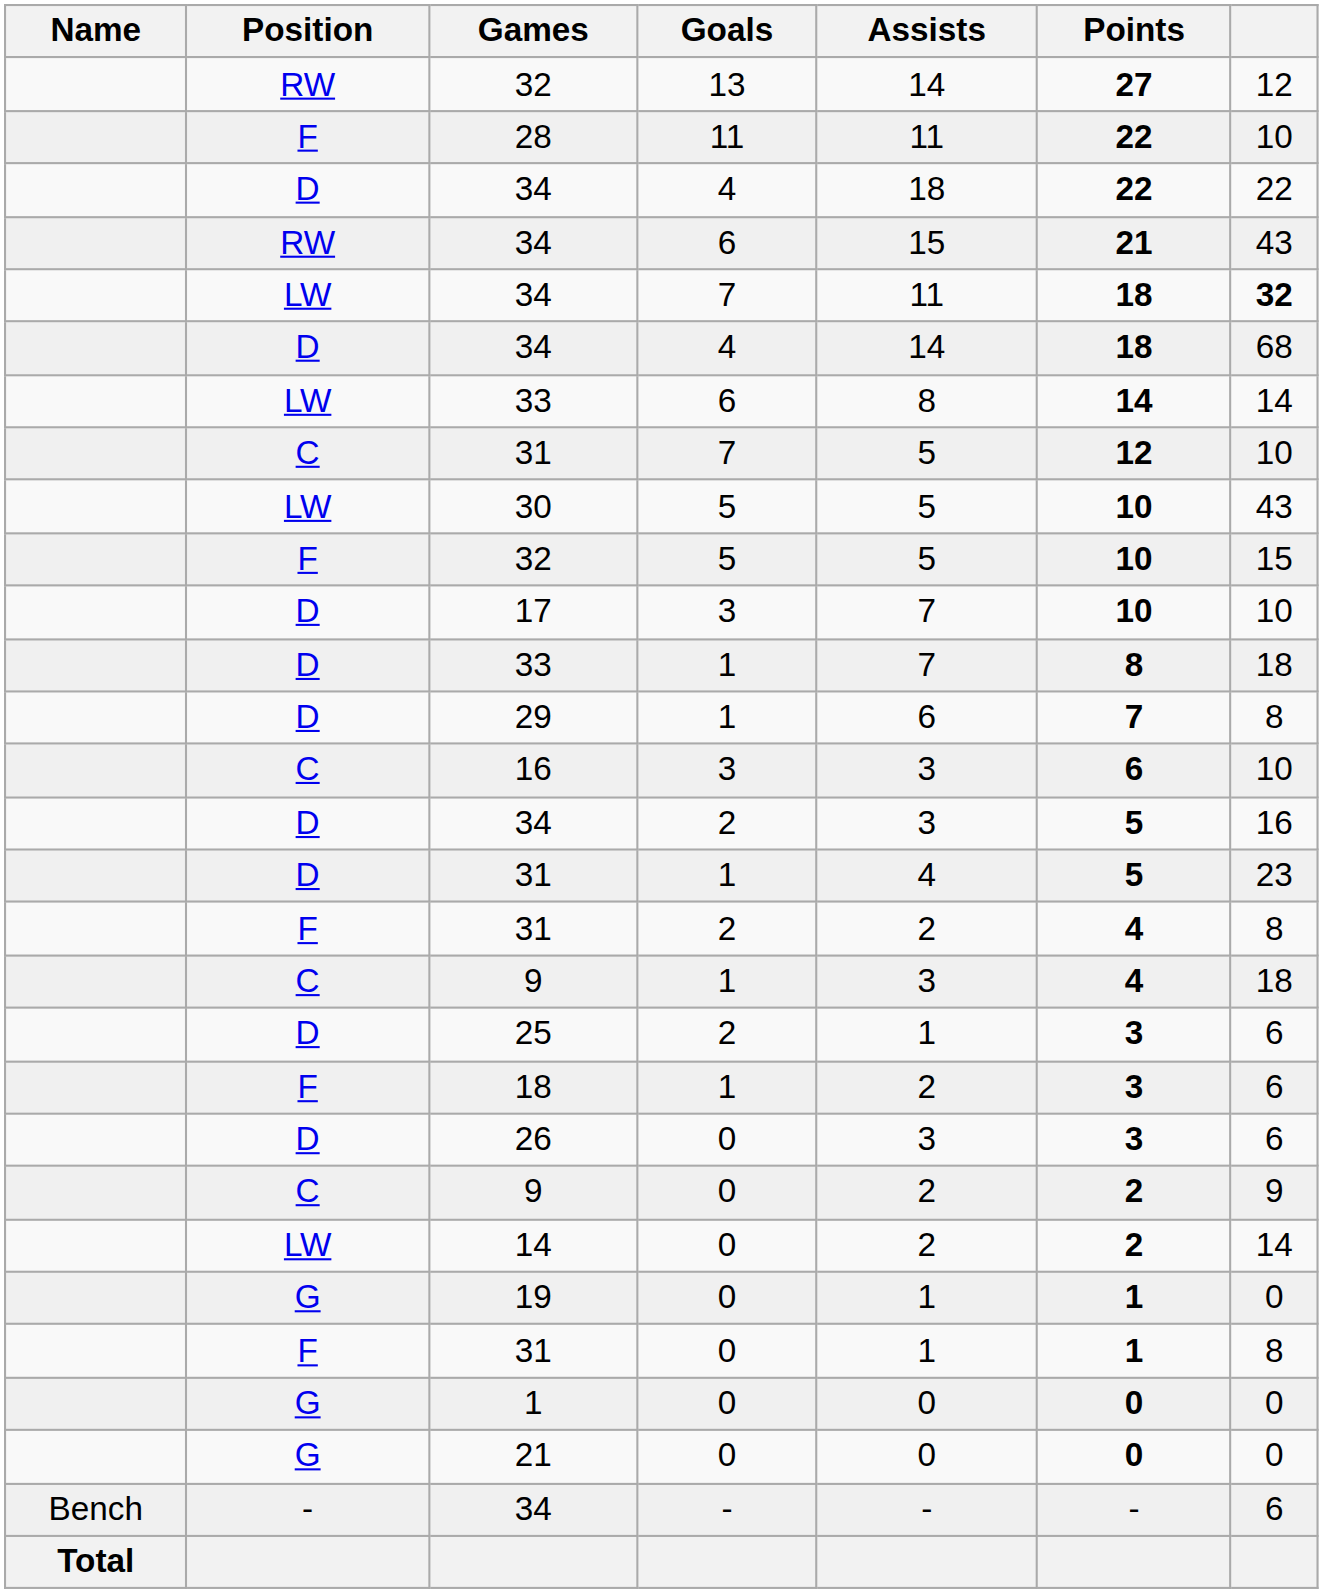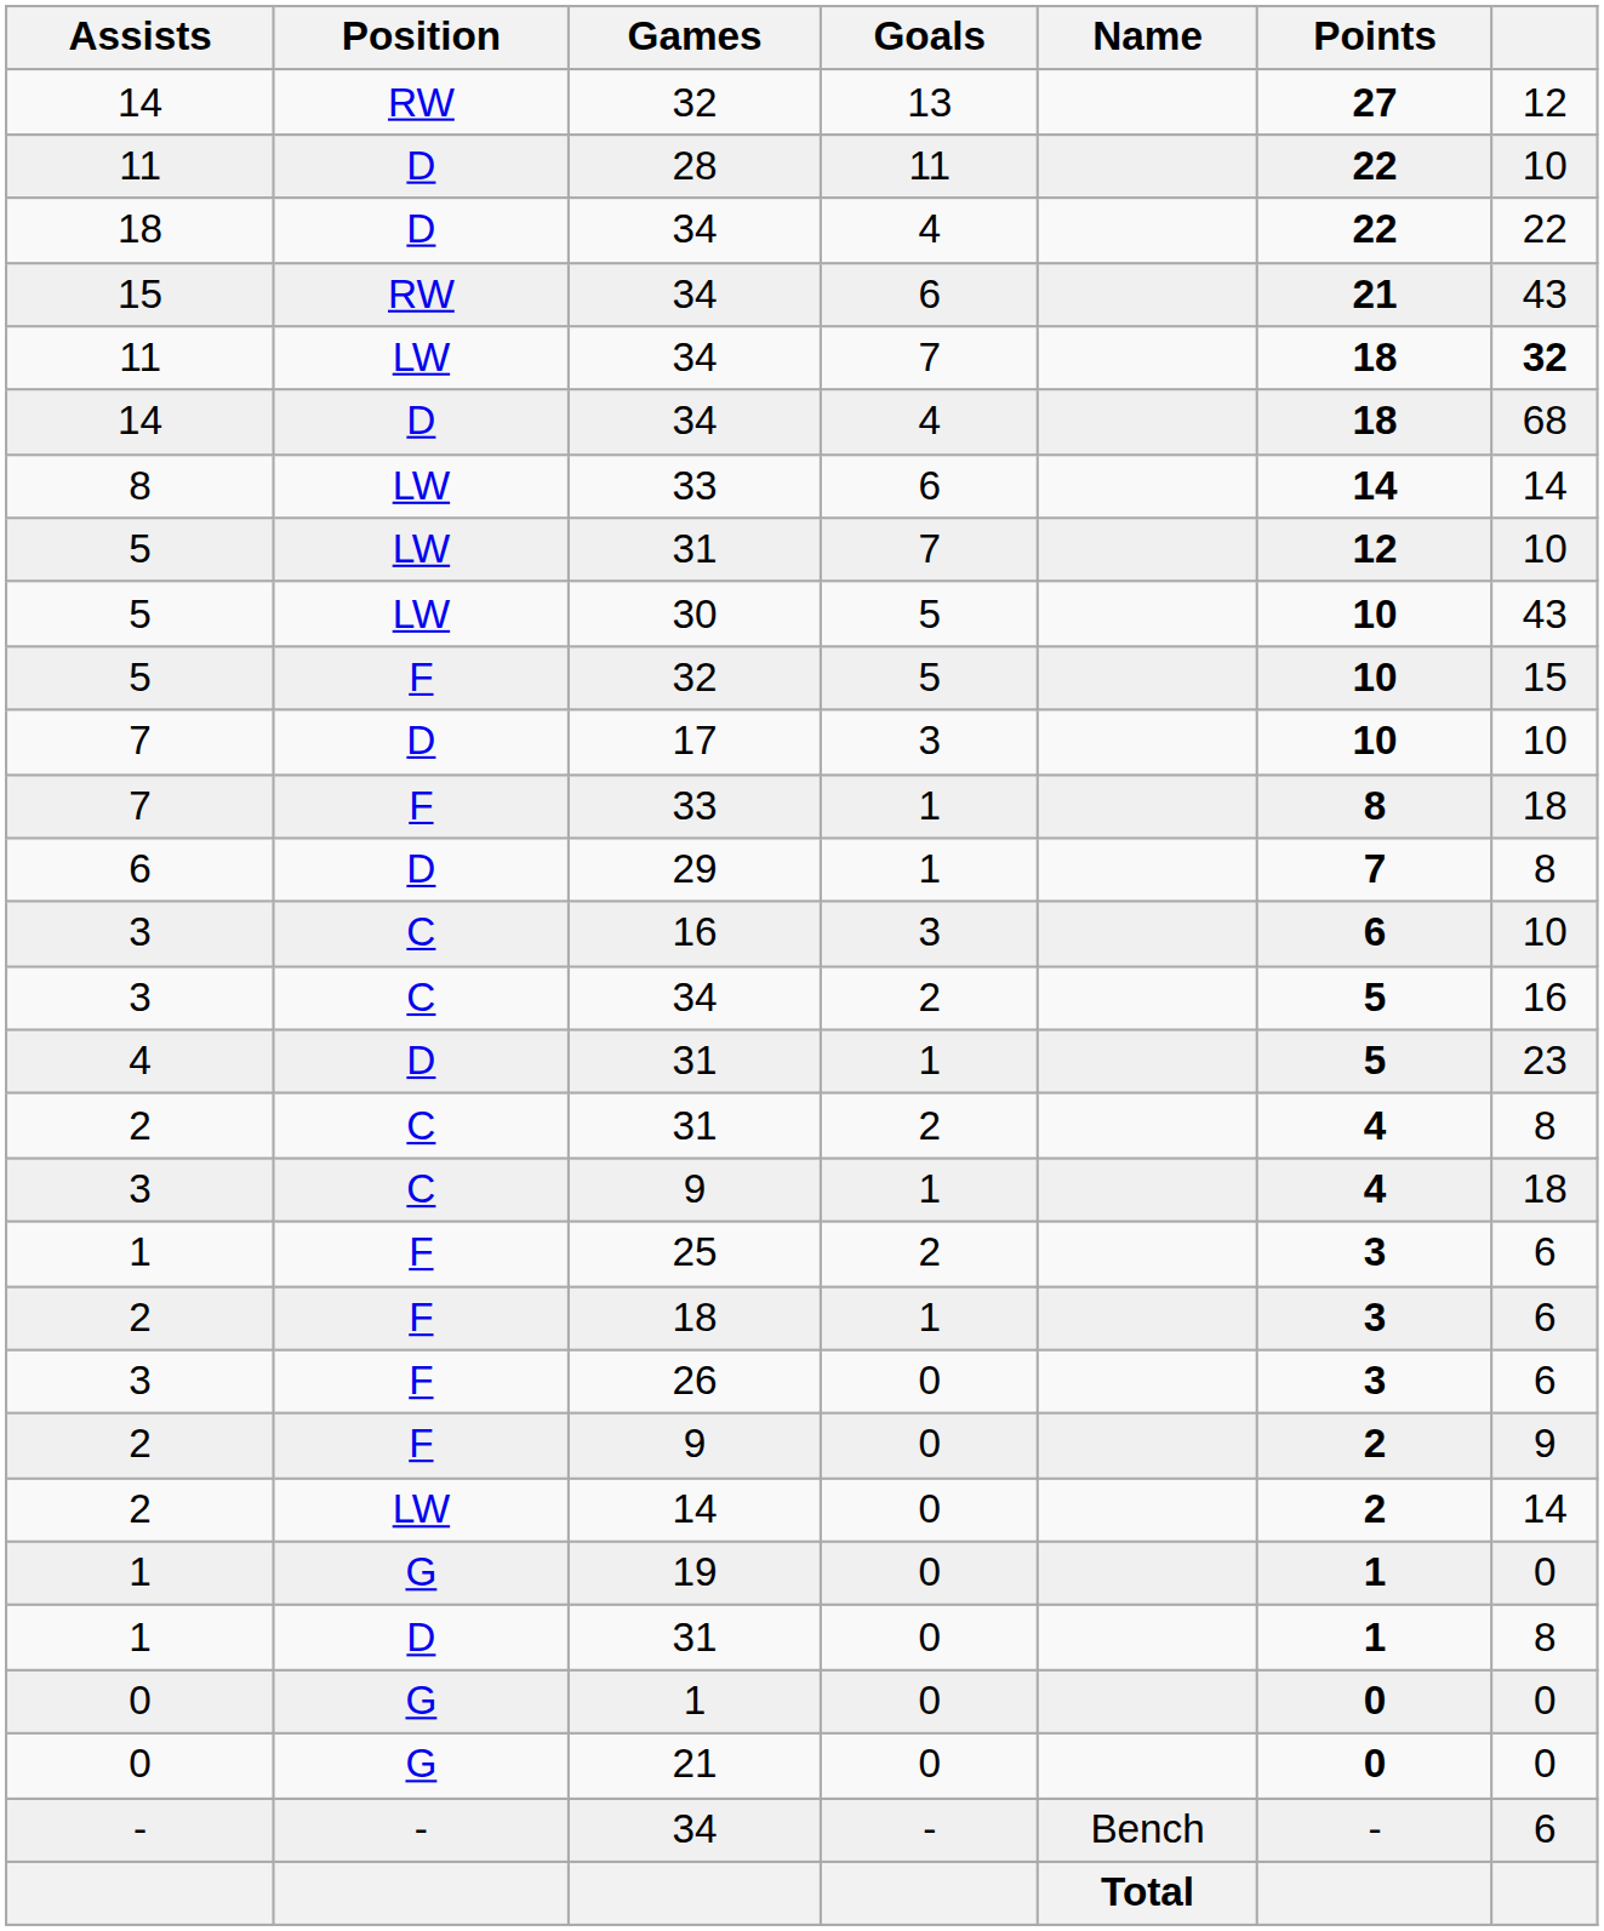columns swapped: Name <-> Assists
28 | Position: F -> D
31 / 7 | Position: C -> LW
33 / 1 | Position: D -> F
34 / 2 | Position: D -> C
31 / 2 | Position: F -> C
25 | Position: D -> F
26 | Position: D -> F
9 / 0 | Position: C -> F
31 / 0 | Position: F -> D
